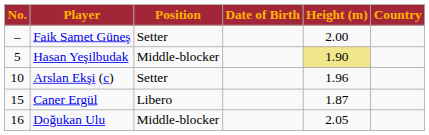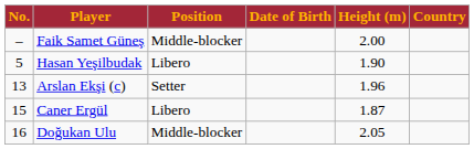Faik Samet Güneş | Position: Setter -> Middle-blocker
Hasan Yeşilbudak | Position: Middle-blocker -> Libero
Hasan Yeşilbudak | Height (m): khaki background -> no background
Arslan Ekşi (c) | No.: 10 -> 13
